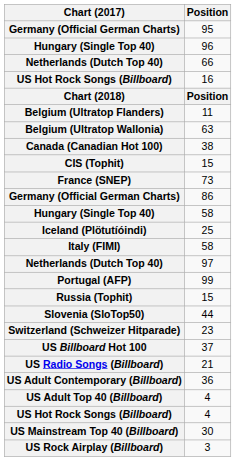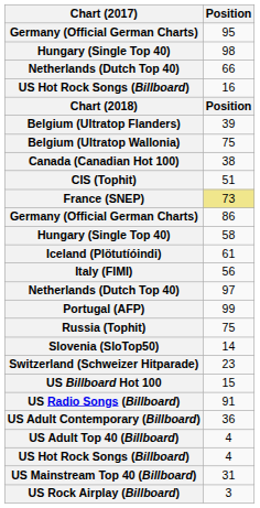row 3 | Position: 96 -> 98
row 7 | Position: 11 -> 39
row 8 | Position: 63 -> 75
row 10 | Position: 15 -> 51
row 11 | Position: no background -> khaki background
row 14 | Position: 25 -> 61
row 15 | Position: 58 -> 56
row 18 | Position: 15 -> 75
row 19 | Position: 44 -> 14
row 21 | Position: 37 -> 15
row 22 | Position: 21 -> 91
row 26 | Position: 30 -> 31
